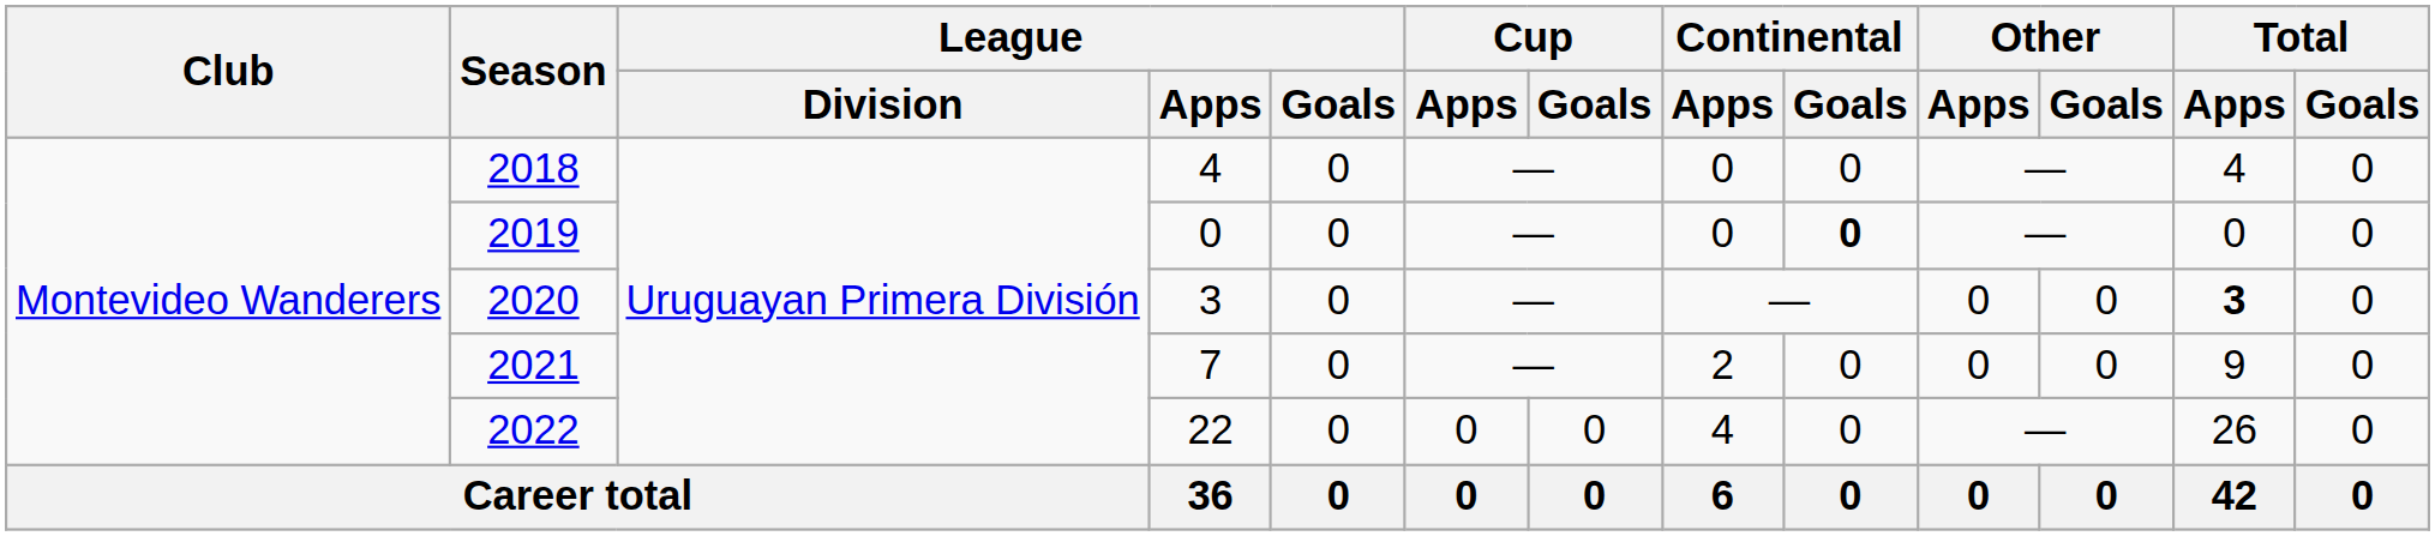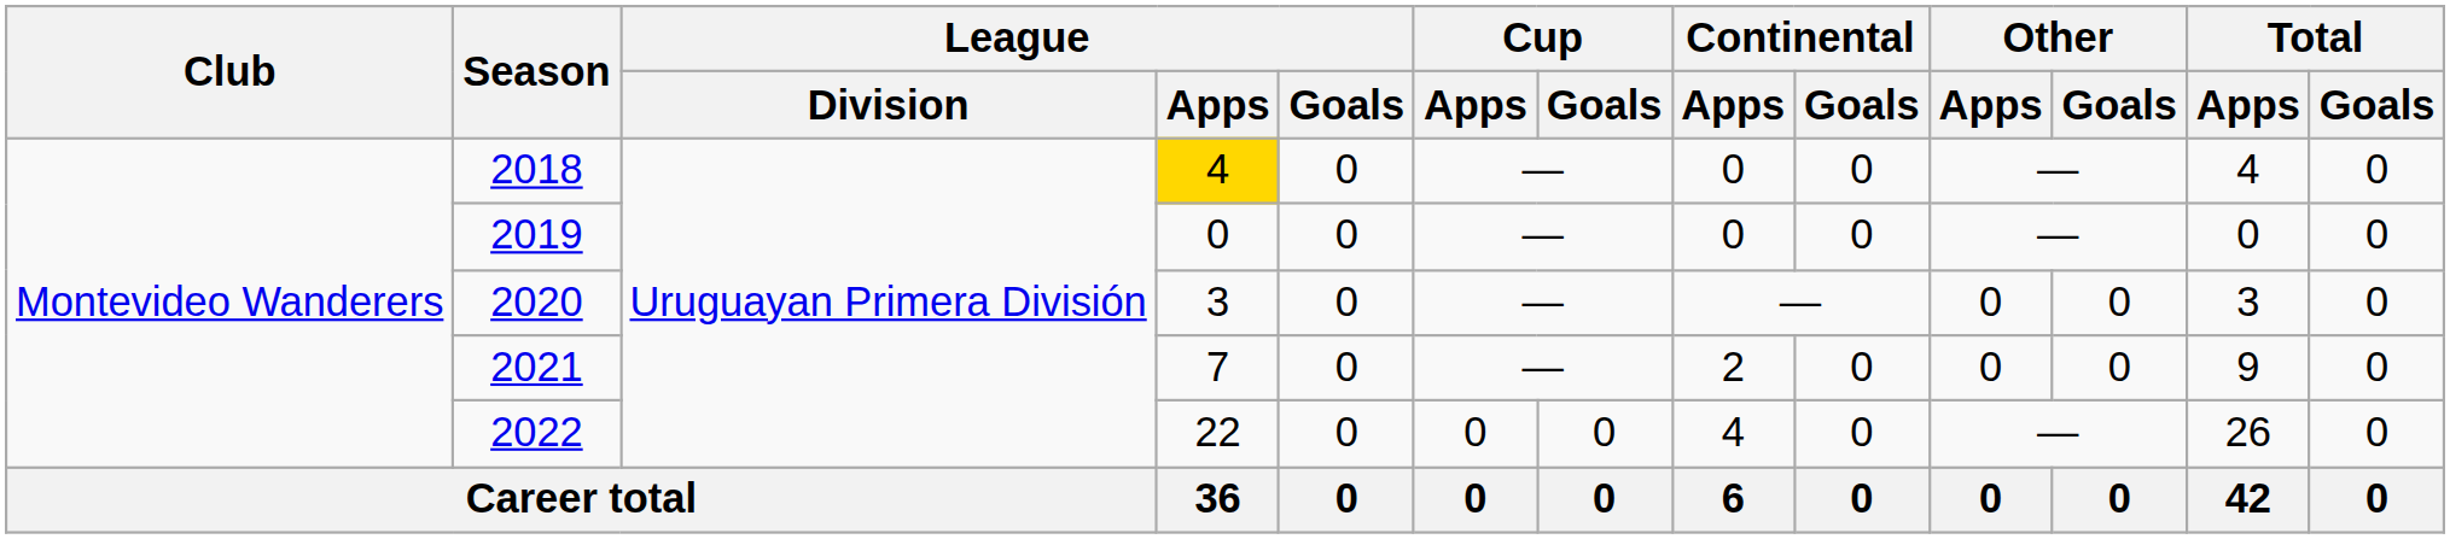2018 | League / Apps: no background -> gold background
2019 | Continental / Goals: bold -> normal
2020 | Total / Apps: bold -> normal
